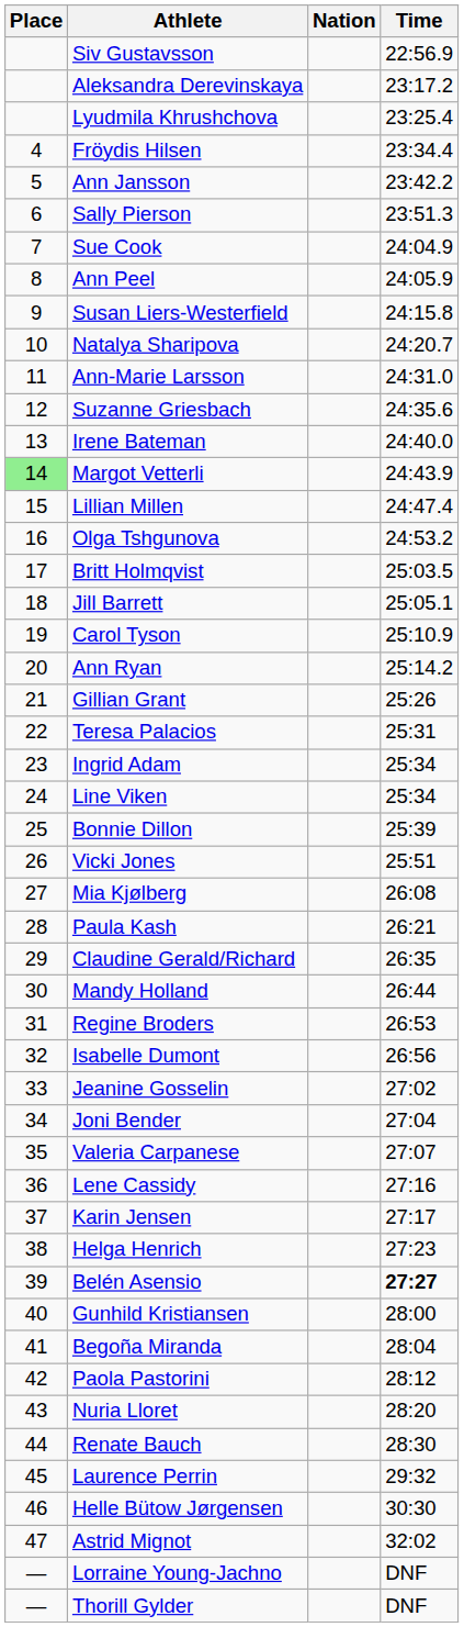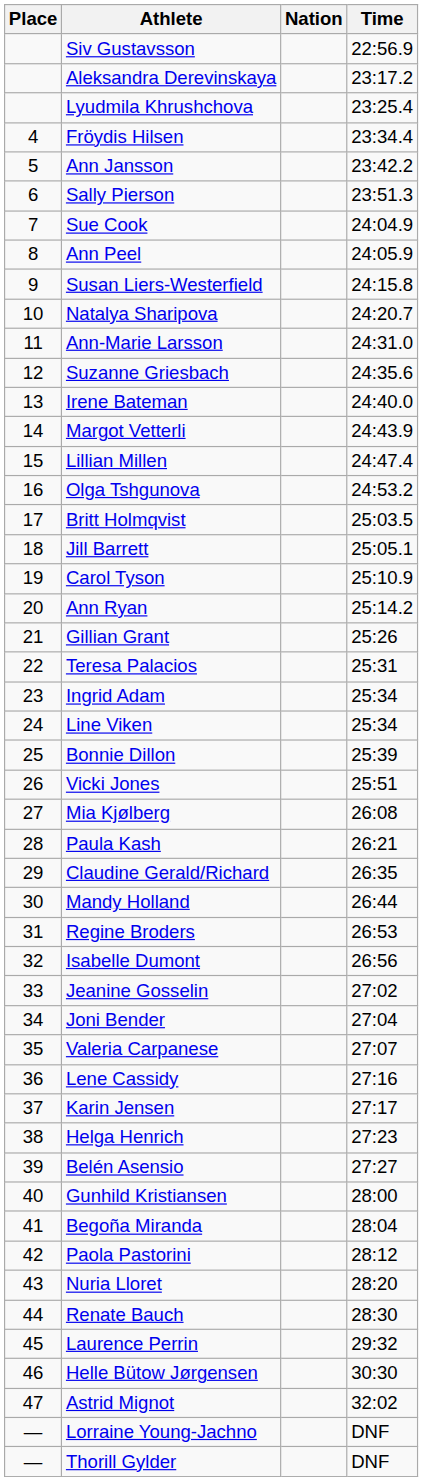Margot Vetterli | Place: lightgreen background -> no background
Belén Asensio | Time: bold -> normal
